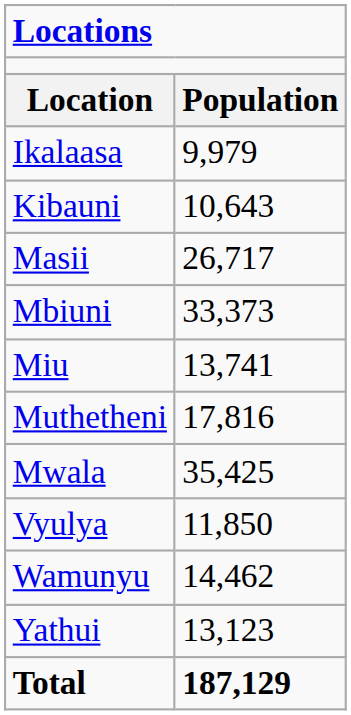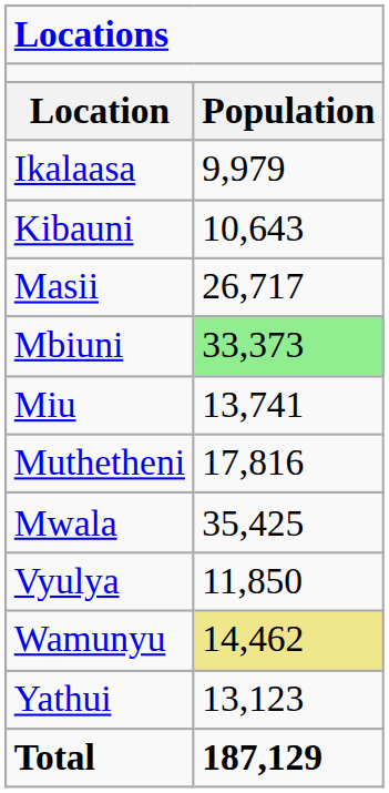Mbiuni | column 2: no background -> lightgreen background
Wamunyu | column 2: no background -> khaki background
